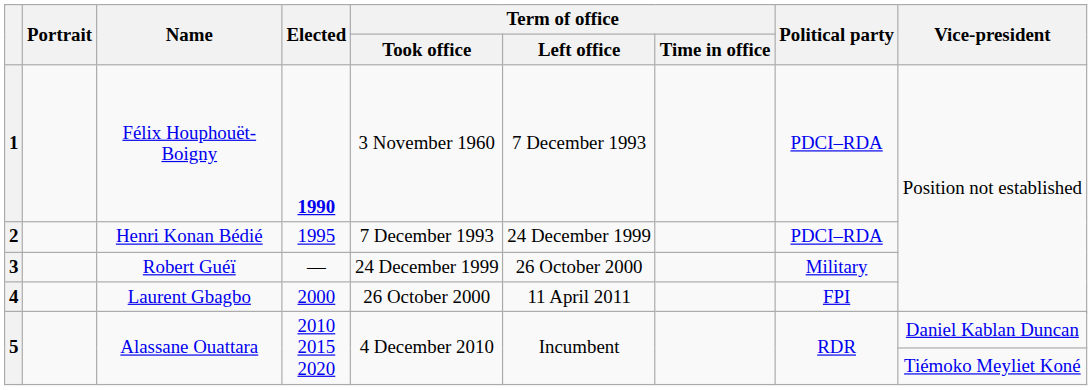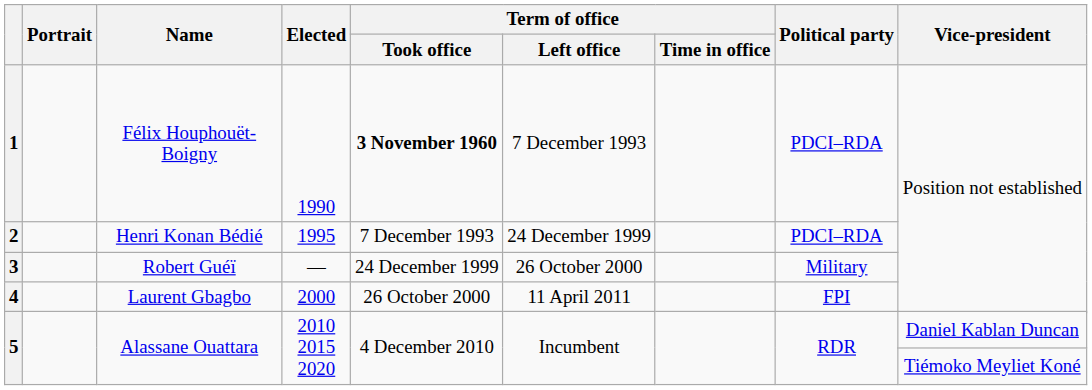1 | Elected: bold -> normal
1 | Term of office / Took office: normal -> bold
